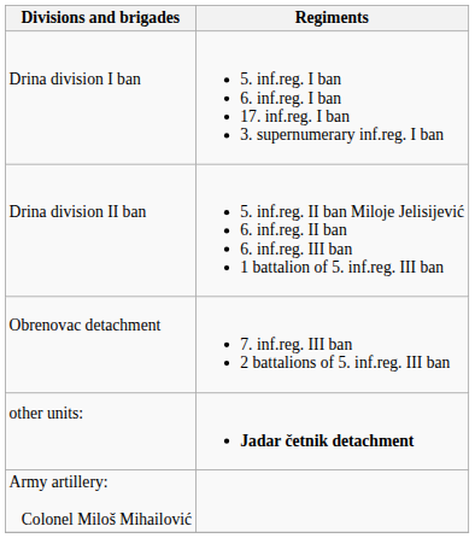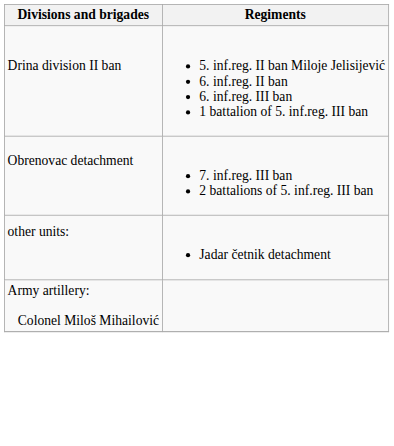- row: Drina division I ban | 5. inf.reg. I ban 6. inf.reg. I ban 17. inf.reg. I ban 3. supernumerary inf.reg. I ban
other units: | Regiments: bold -> normal
